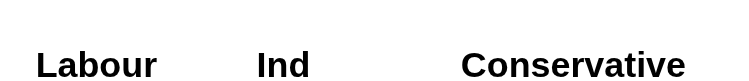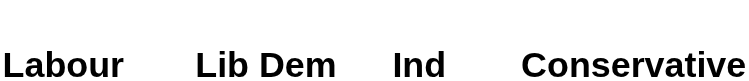+ column: 2 | Lib Dem
